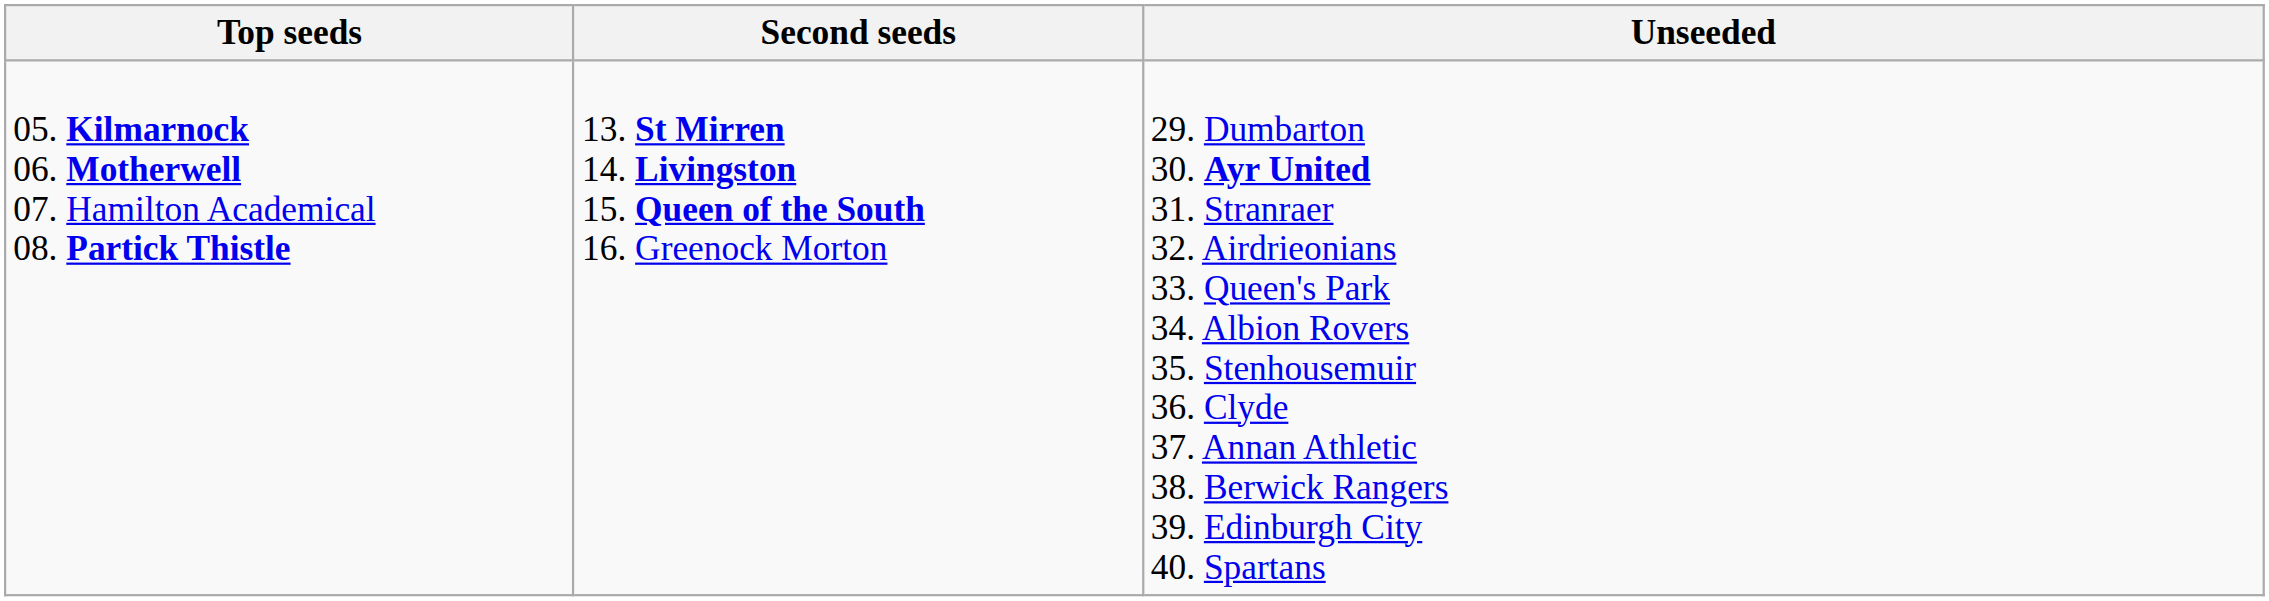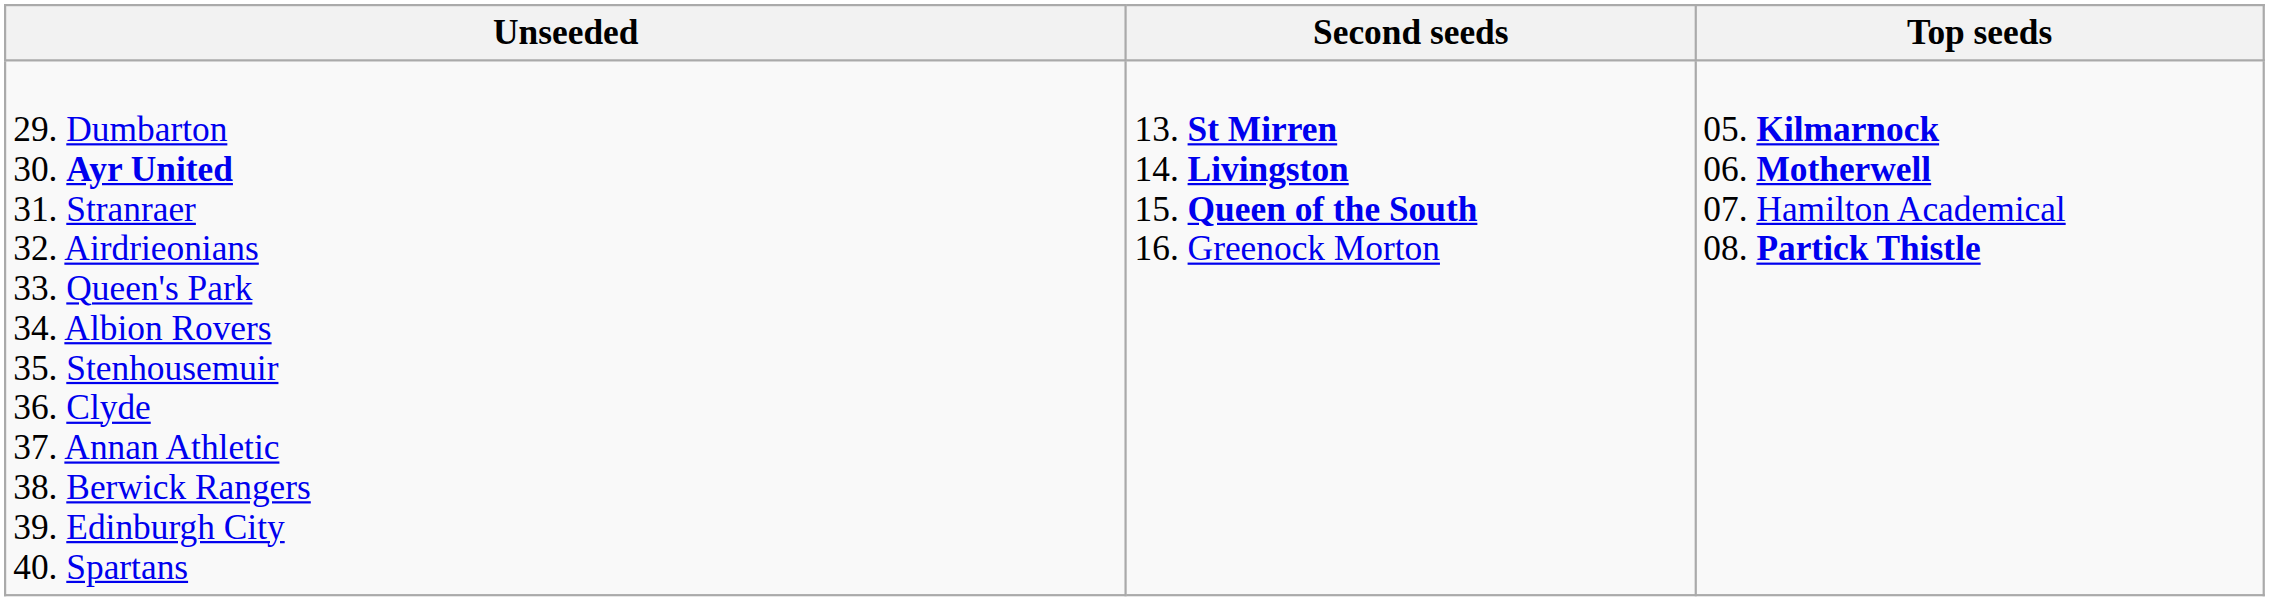columns swapped: Top seeds <-> Unseeded
